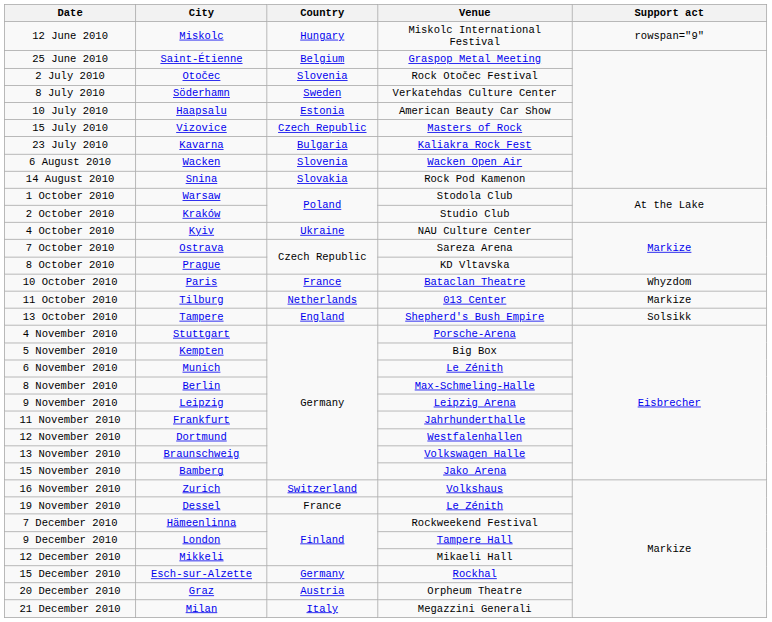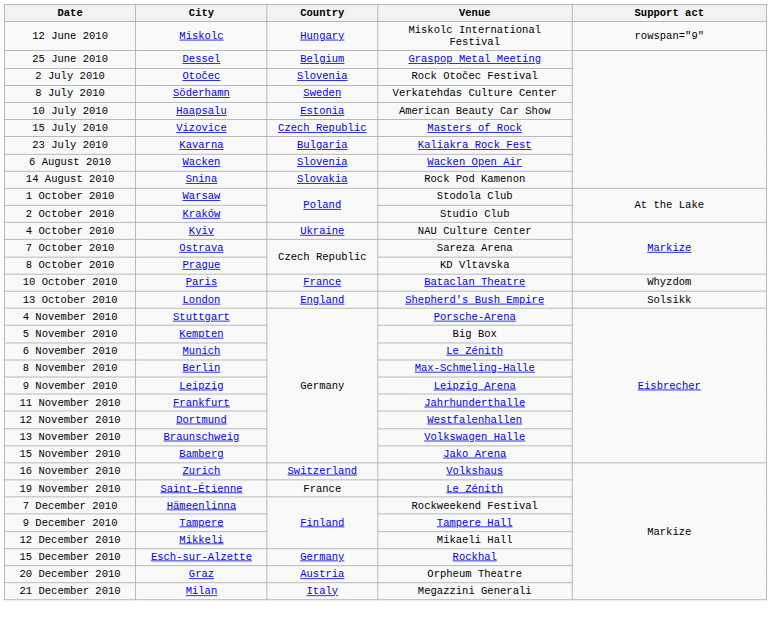25 June 2010 | City: Saint-Étienne -> Dessel
- row: 11 October 2010 | Tilburg | Netherlands | 013 Center | Markize
13 October 2010 | City: Tampere -> London
19 November 2010 | City: Dessel -> Saint-Étienne
9 December 2010 | City: London -> Tampere
